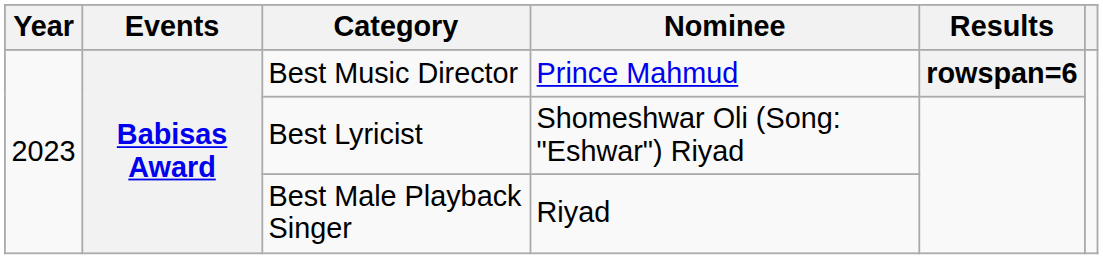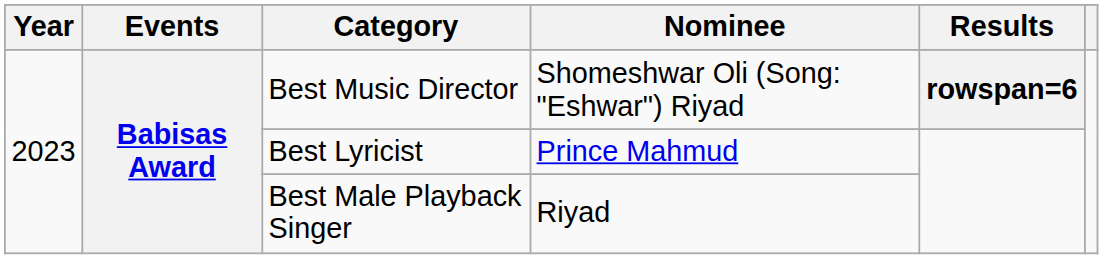Best Music Director | Nominee: Prince Mahmud -> Shomeshwar Oli (Song: "Eshwar") Riyad
Best Lyricist | Nominee: Shomeshwar Oli (Song: "Eshwar") Riyad -> Prince Mahmud
